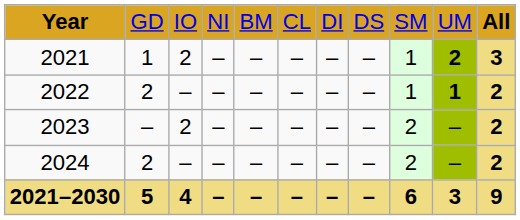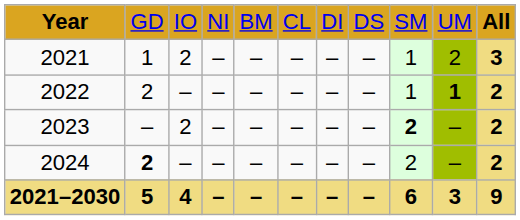2021 | column 10: bold -> normal
2023 | column 9: normal -> bold
2024 | column 2: normal -> bold
